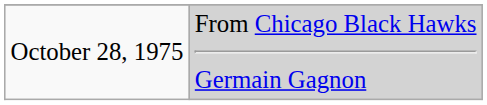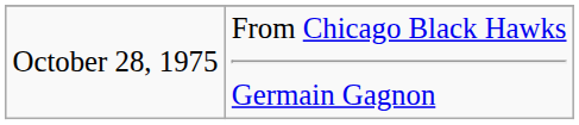October 28, 1975 | column 2: lightgrey background -> no background
